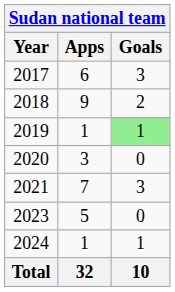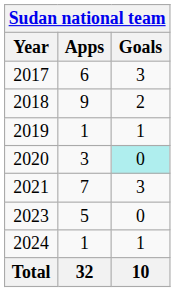2019 | Goals: lightgreen background -> no background
2020 | Goals: no background -> paleturquoise background
